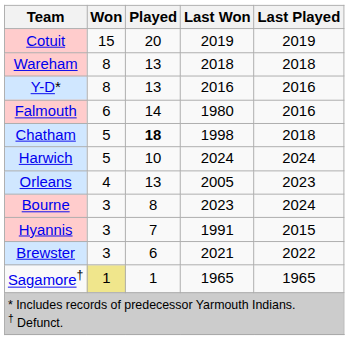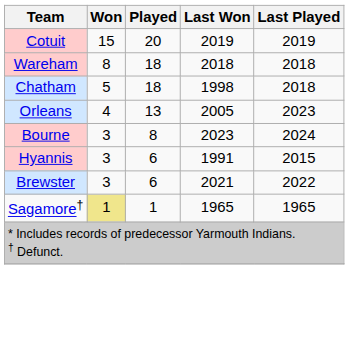Wareham | Played: 13 -> 18
- row: Y-D* | 8 | 13 | 2016 | 2016
- row: Falmouth | 6 | 14 | 1980 | 2016
Chatham | Played: bold -> normal
- row: Harwich | 5 | 10 | 2024 | 2024
Hyannis | Played: 7 -> 6
